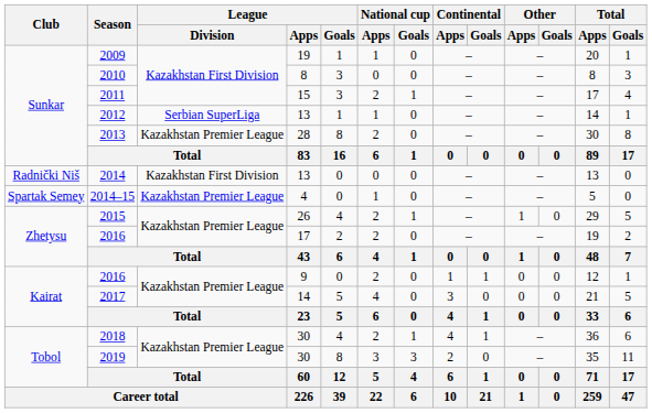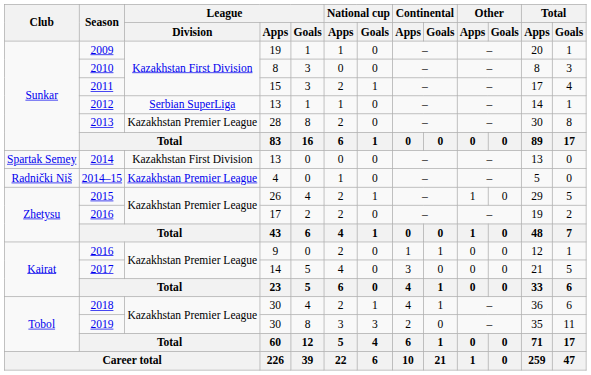2014 | Club: Radnički Niš -> Spartak Semey
2014–15 | Club: Spartak Semey -> Radnički Niš
